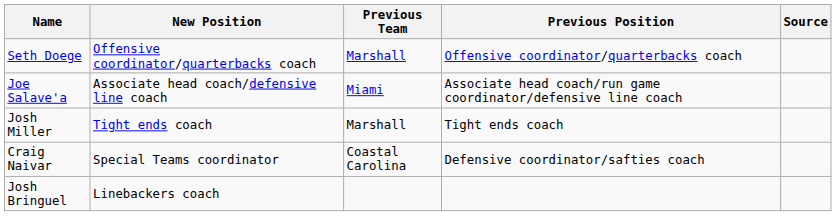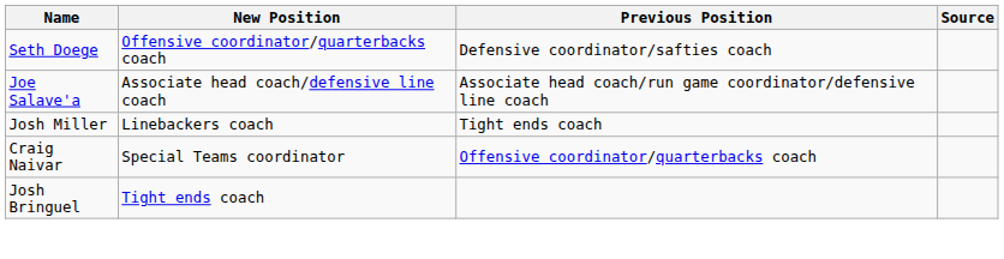- column: Previous Team | Marshall | Miami | Marshall | Coastal Carolina
Seth Doege | Previous Position: Offensive coordinator/quarterbacks coach -> Defensive coordinator/safties coach
Josh Miller | New Position: Tight ends coach -> Linebackers coach
Craig Naivar | Previous Position: Defensive coordinator/safties coach -> Offensive coordinator/quarterbacks coach
Josh Bringuel | New Position: Linebackers coach -> Tight ends coach
